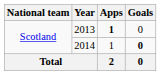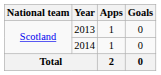2013 | Apps: bold -> normal
2014 | Goals: bold -> normal
